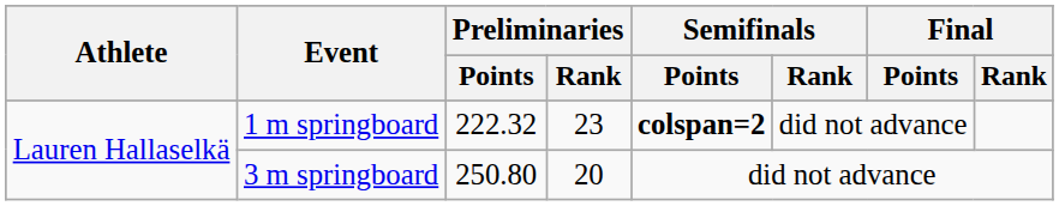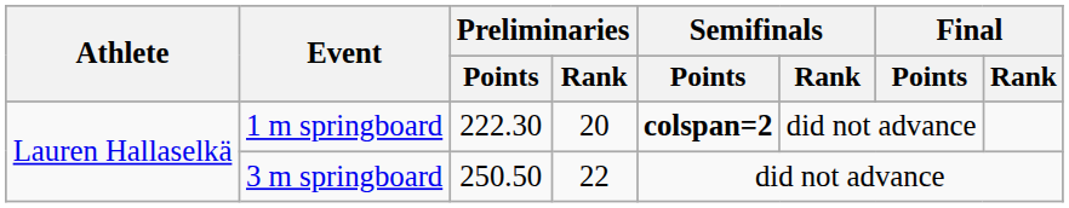1 m springboard | Preliminaries / Points: 222.32 -> 222.30
1 m springboard | Preliminaries / Rank: 23 -> 20
3 m springboard | Preliminaries / Points: 250.80 -> 250.50
3 m springboard | Preliminaries / Rank: 20 -> 22
